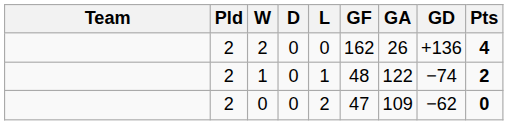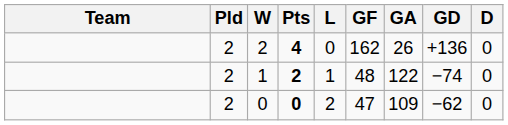columns swapped: D <-> Pts
